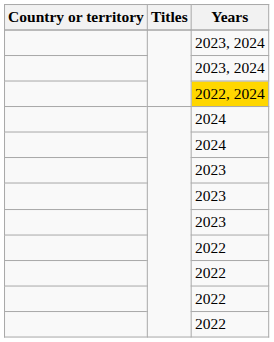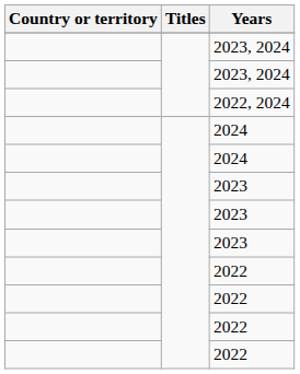2022, 2024 | Years: gold background -> no background
